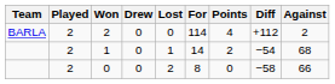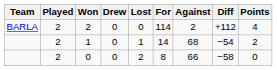columns swapped: Against <-> Points
